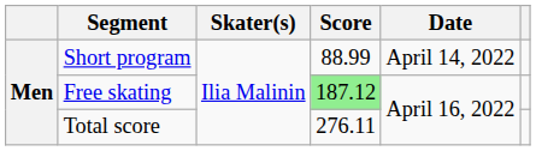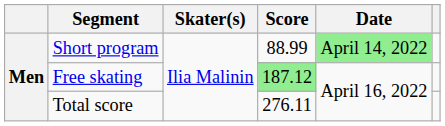Short program | Date: no background -> lightgreen background
